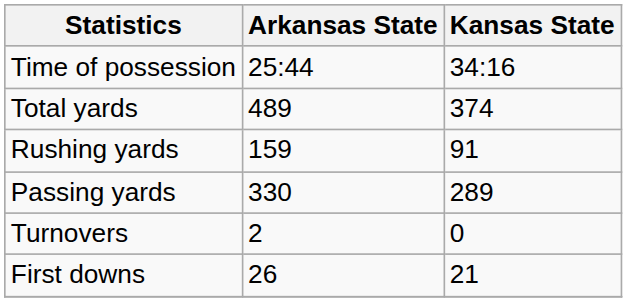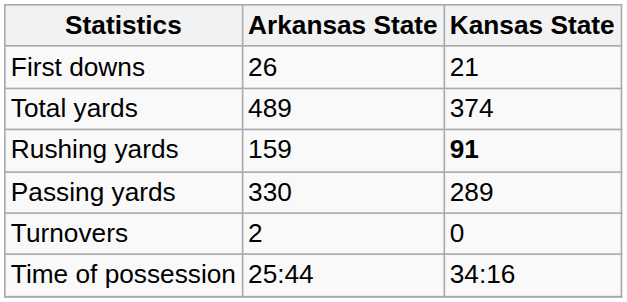rows swapped: First downs <-> Time of possession
Rushing yards | Kansas State: normal -> bold
